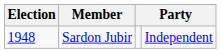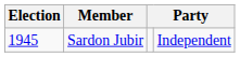Sardon Jubir | Election: 1948 -> 1945
